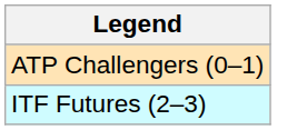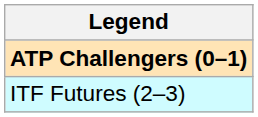row 2 | column 1: normal -> bold
